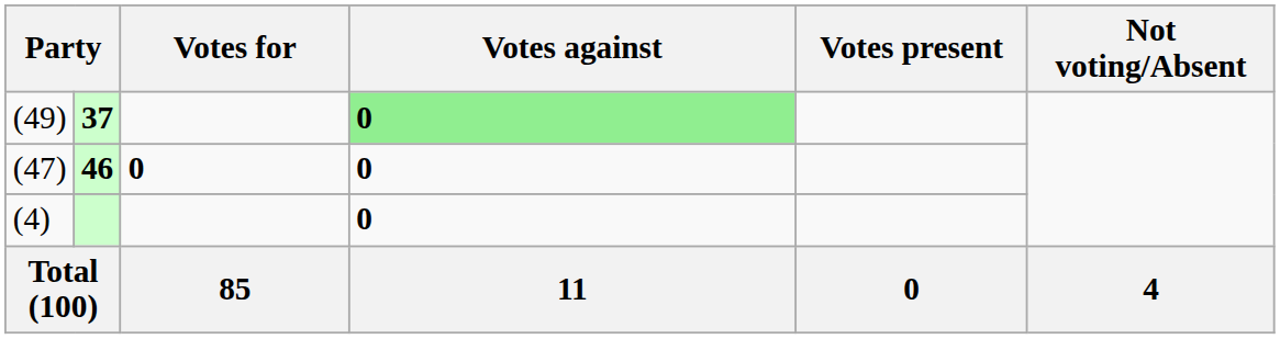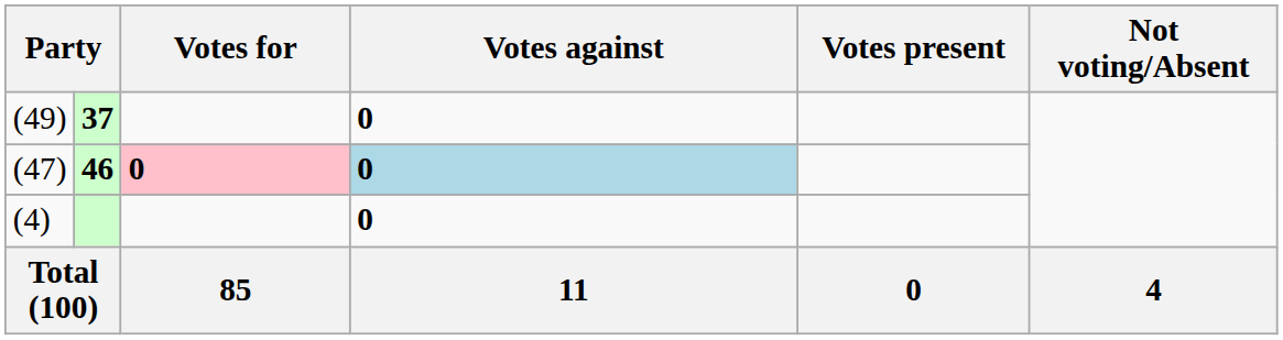(49) | Votes against: lightgreen background -> no background
(47) | Votes for: no background -> pink background
(47) | Votes against: no background -> lightblue background
